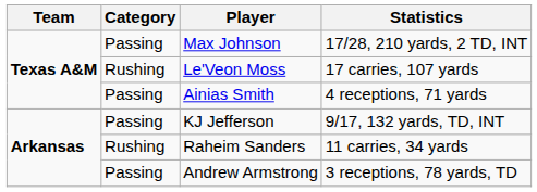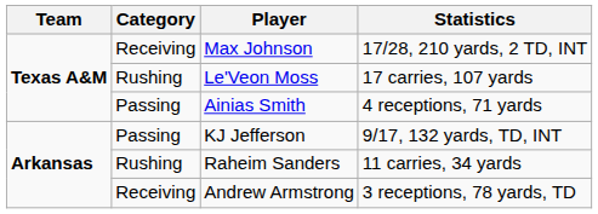Max Johnson | Category: Passing -> Receiving
Andrew Armstrong | Category: Passing -> Receiving
